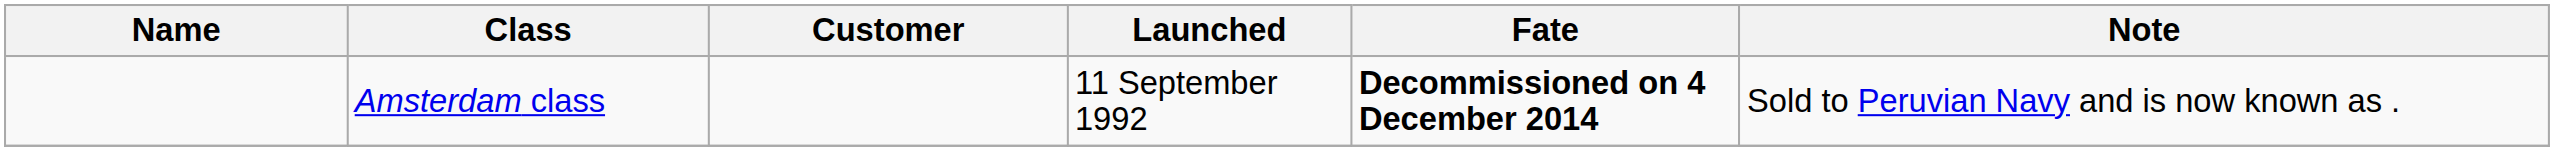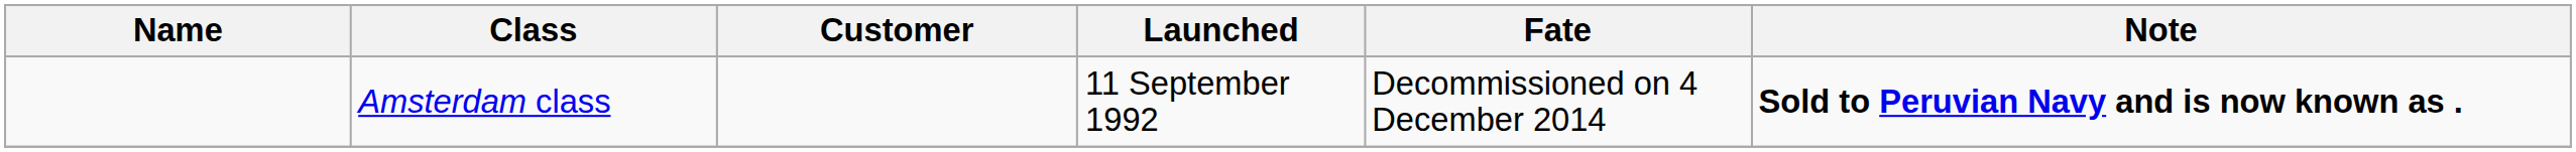Amsterdam class | Fate: bold -> normal
Amsterdam class | Note: normal -> bold
